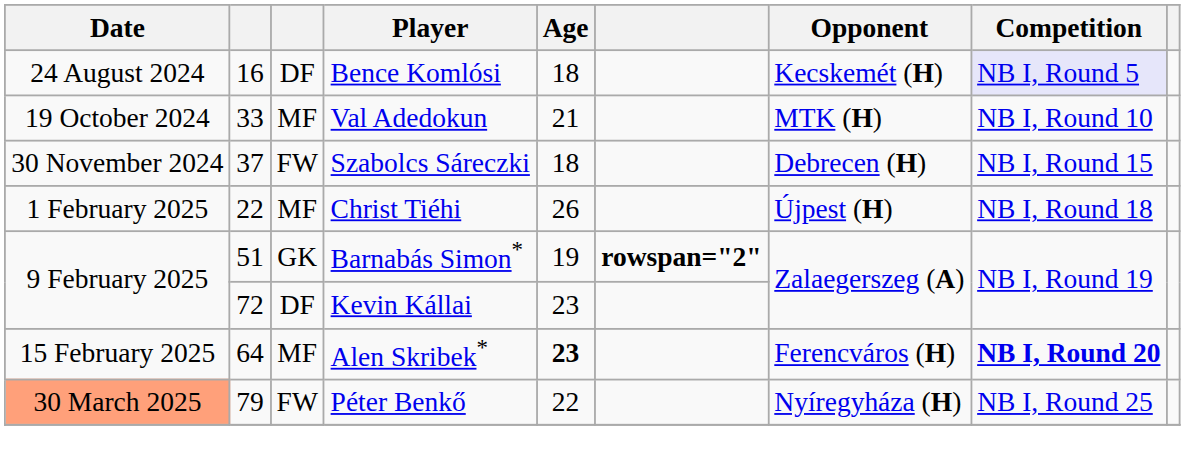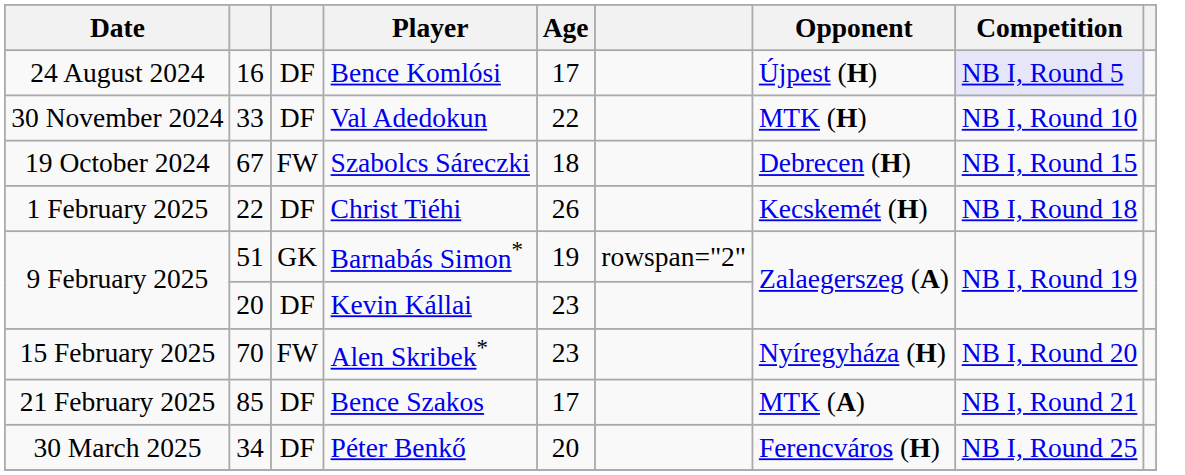Bence Komlósi | Age: 18 -> 17
Bence Komlósi | Opponent: Kecskemét (H) -> Újpest (H)
Val Adedokun | Date: 19 October 2024 -> 30 November 2024
Val Adedokun | column 3: MF -> DF
Val Adedokun | Age: 21 -> 22
Szabolcs Sáreczki | Date: 30 November 2024 -> 19 October 2024
Szabolcs Sáreczki | column 2: 37 -> 67
Christ Tiéhi | column 3: MF -> DF
Christ Tiéhi | Opponent: Újpest (H) -> Kecskemét (H)
Barnabás Simon* | column 6: bold -> normal
Kevin Kállai | column 2: 72 -> 20
Alen Skribek* | column 2: 64 -> 70
Alen Skribek* | column 3: MF -> FW
Alen Skribek* | Age: bold -> normal
Alen Skribek* | Opponent: Ferencváros (H) -> Nyíregyháza (H)
Alen Skribek* | Competition: bold -> normal
+ row: 21 February 2025 | 85 | DF | Bence Szakos | 17 | MTK (A) | NB I, Round 21
Péter Benkő | Date: lightsalmon background -> no background
Péter Benkő | column 2: 79 -> 34
Péter Benkő | column 3: FW -> DF
Péter Benkő | Age: 22 -> 20
Péter Benkő | Opponent: Nyíregyháza (H) -> Ferencváros (H)
